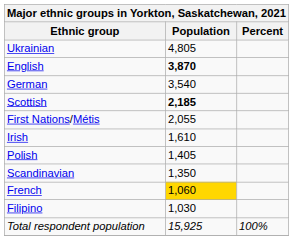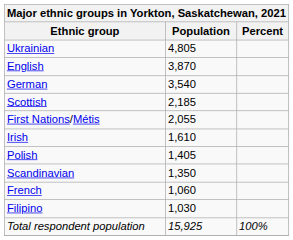English | Population: bold -> normal
Scottish | Population: bold -> normal
French | Population: gold background -> no background
